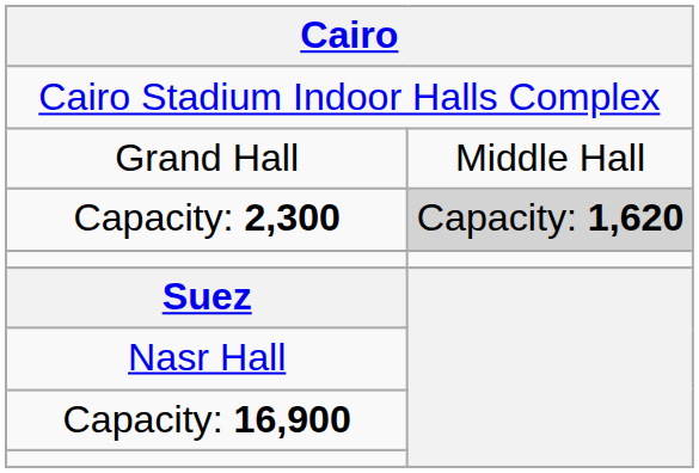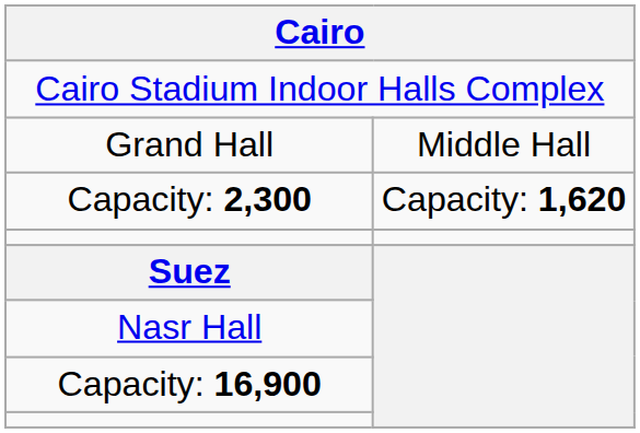row 4 | column 2: lightgrey background -> no background
